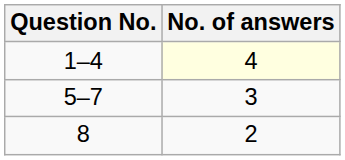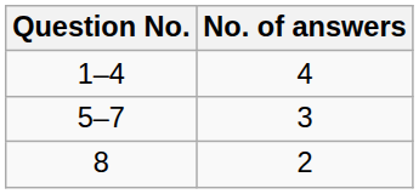1–4 | No. of answers: lightyellow background -> no background
